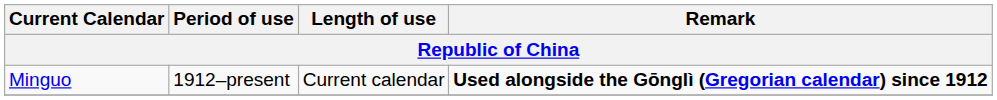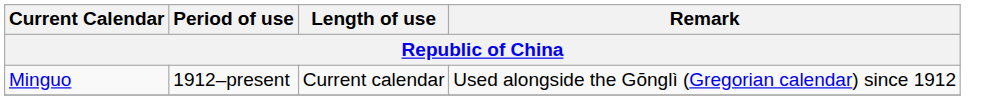Minguo | Remark: bold -> normal
